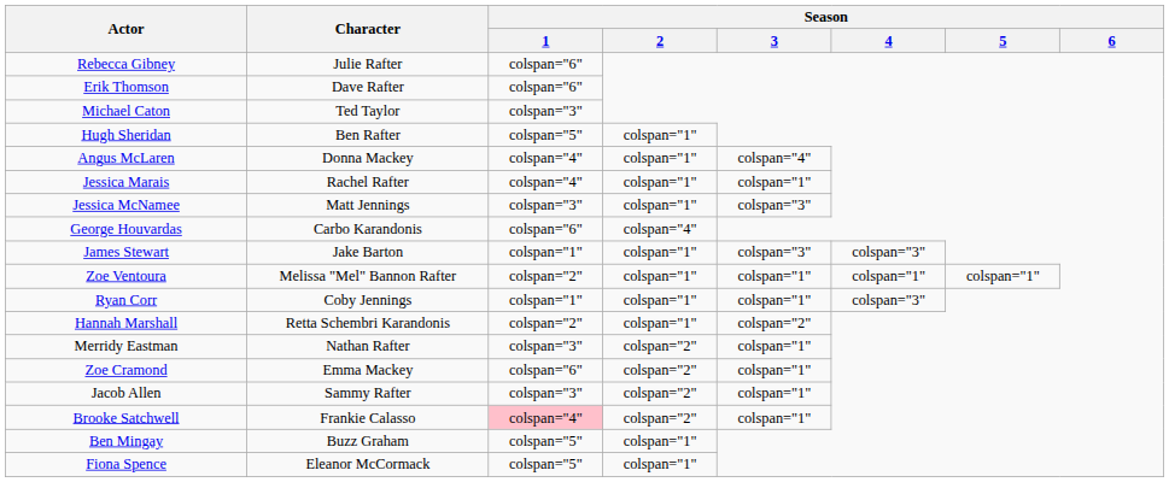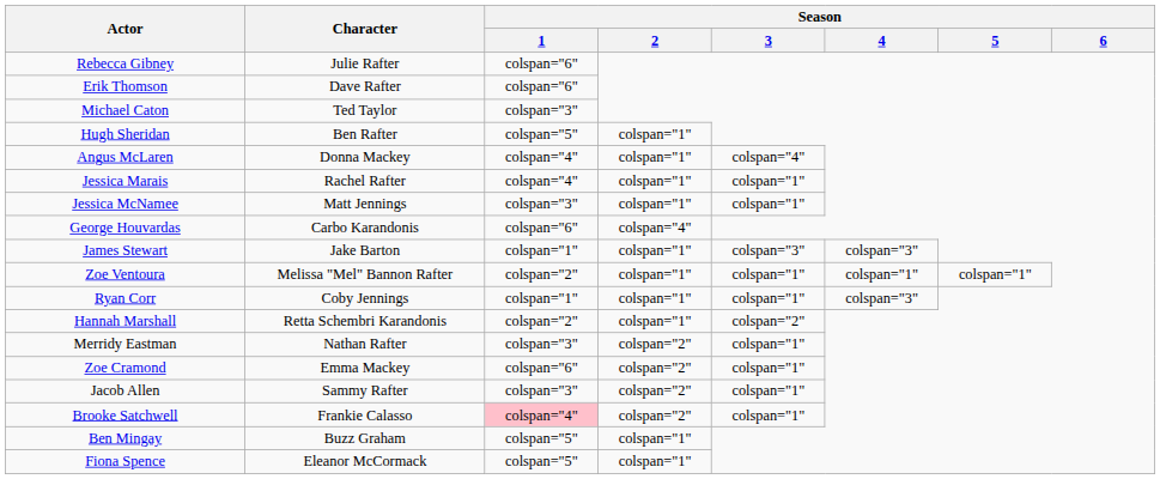Jessica McNamee | Season / 3: colspan="3" -> colspan="1"
